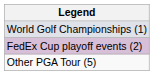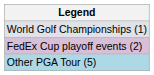row 4 | column 1: no background -> lightblue background
